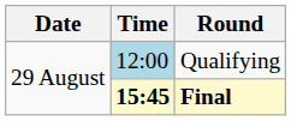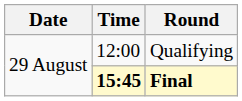Qualifying | Time: lightblue background -> no background
